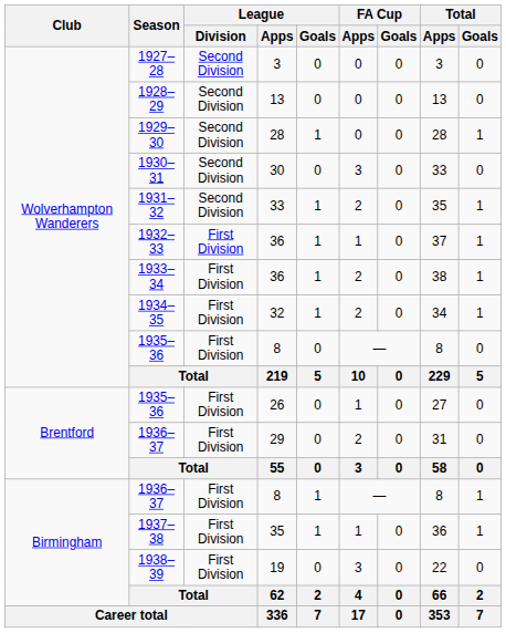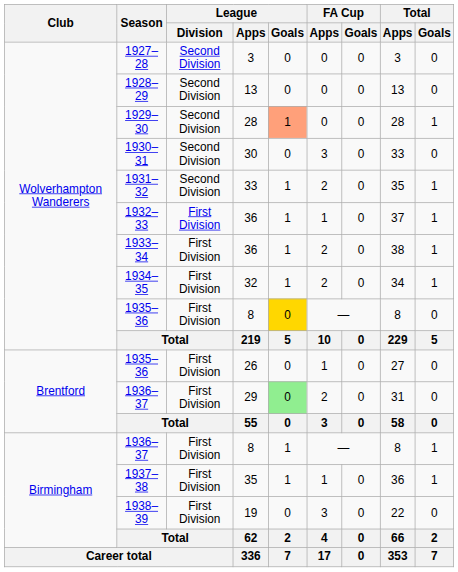1929–30 | League / Goals: no background -> lightsalmon background
1935–36 / 8 | League / Goals: no background -> gold background
1936–37 / 29 | League / Goals: no background -> lightgreen background
